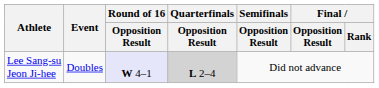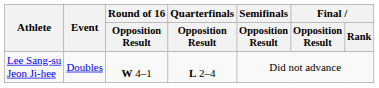Lee Sang-su Jeon Ji-hee | Round of 16 / Opposition Result: lavender background -> no background
Lee Sang-su Jeon Ji-hee | Quarterfinals / Opposition Result: lightgrey background -> no background
